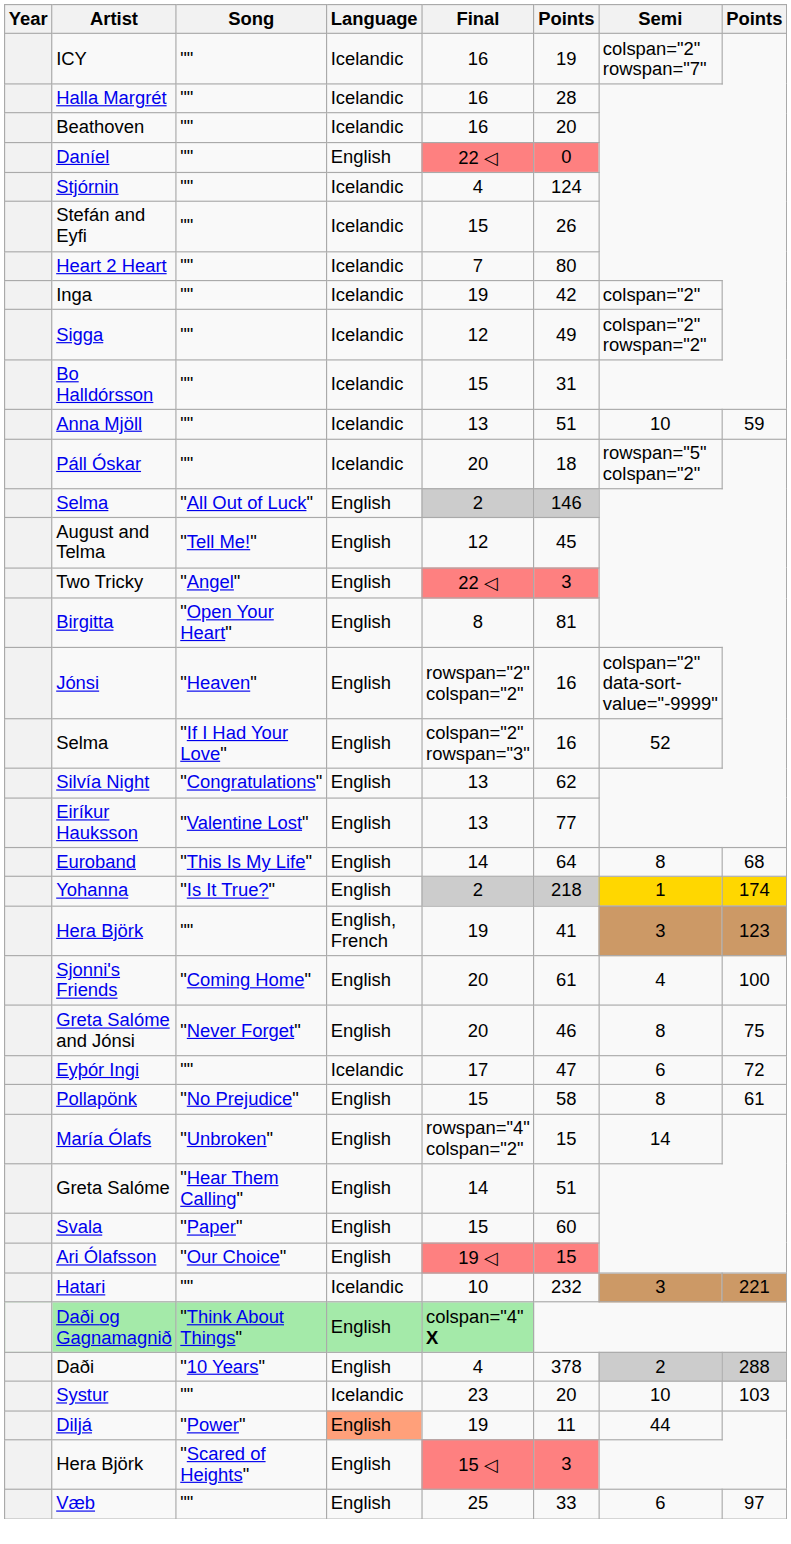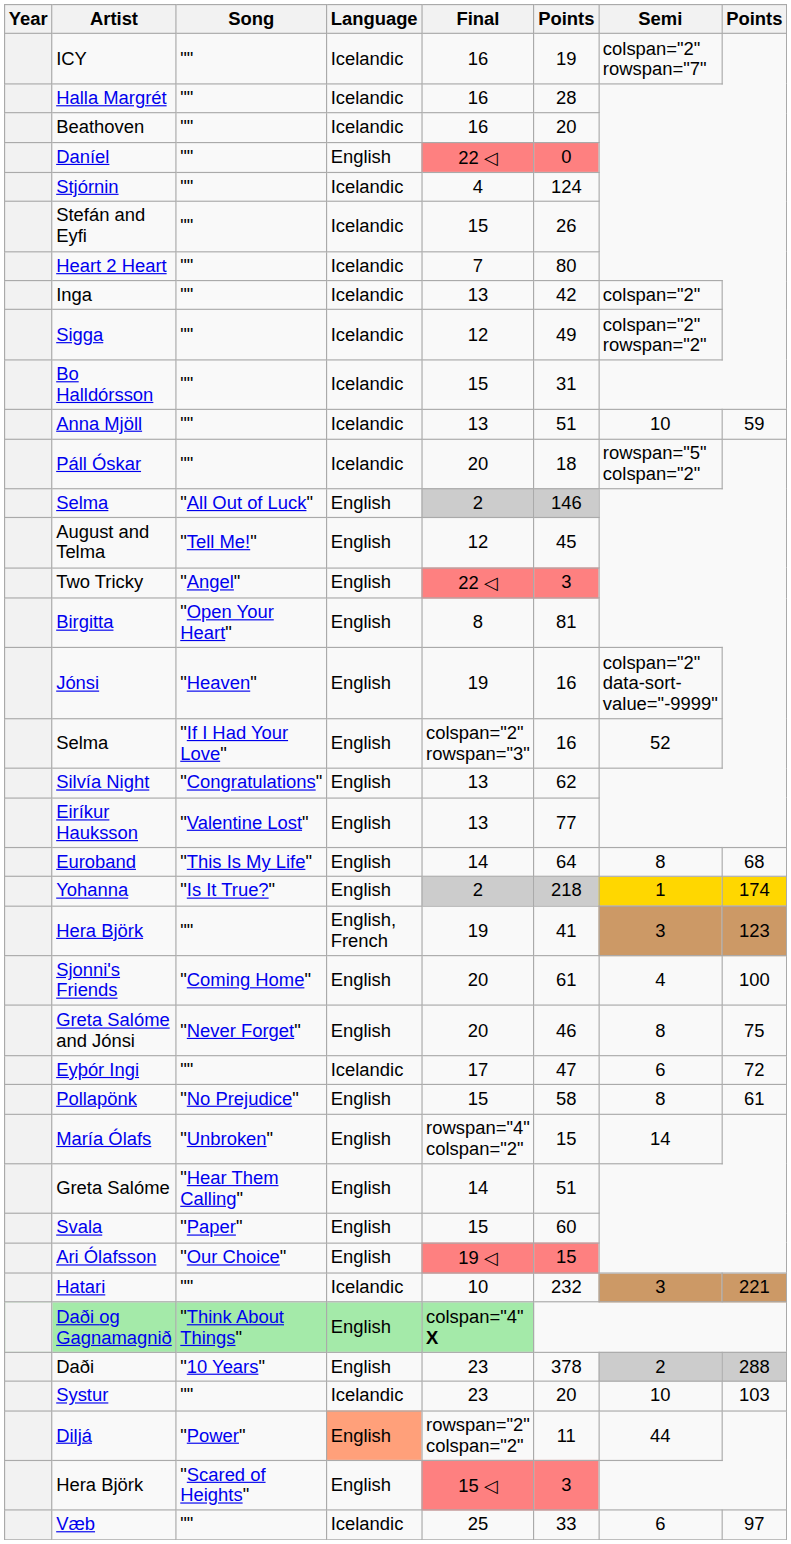Inga | Final: 19 -> 13
Jónsi | Final: rowspan="2" colspan="2" -> 19
Daði | Final: 4 -> 23
Diljá | Final: 19 -> rowspan="2" colspan="2"
Væb | Language: English -> Icelandic
